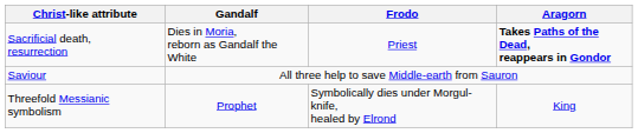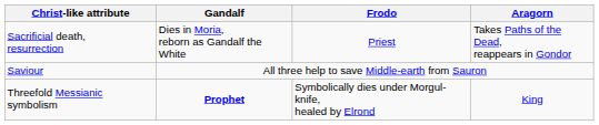Sacrificial death, resurrection | Aragorn: bold -> normal
Threefold Messianic symbolism | Gandalf: normal -> bold
